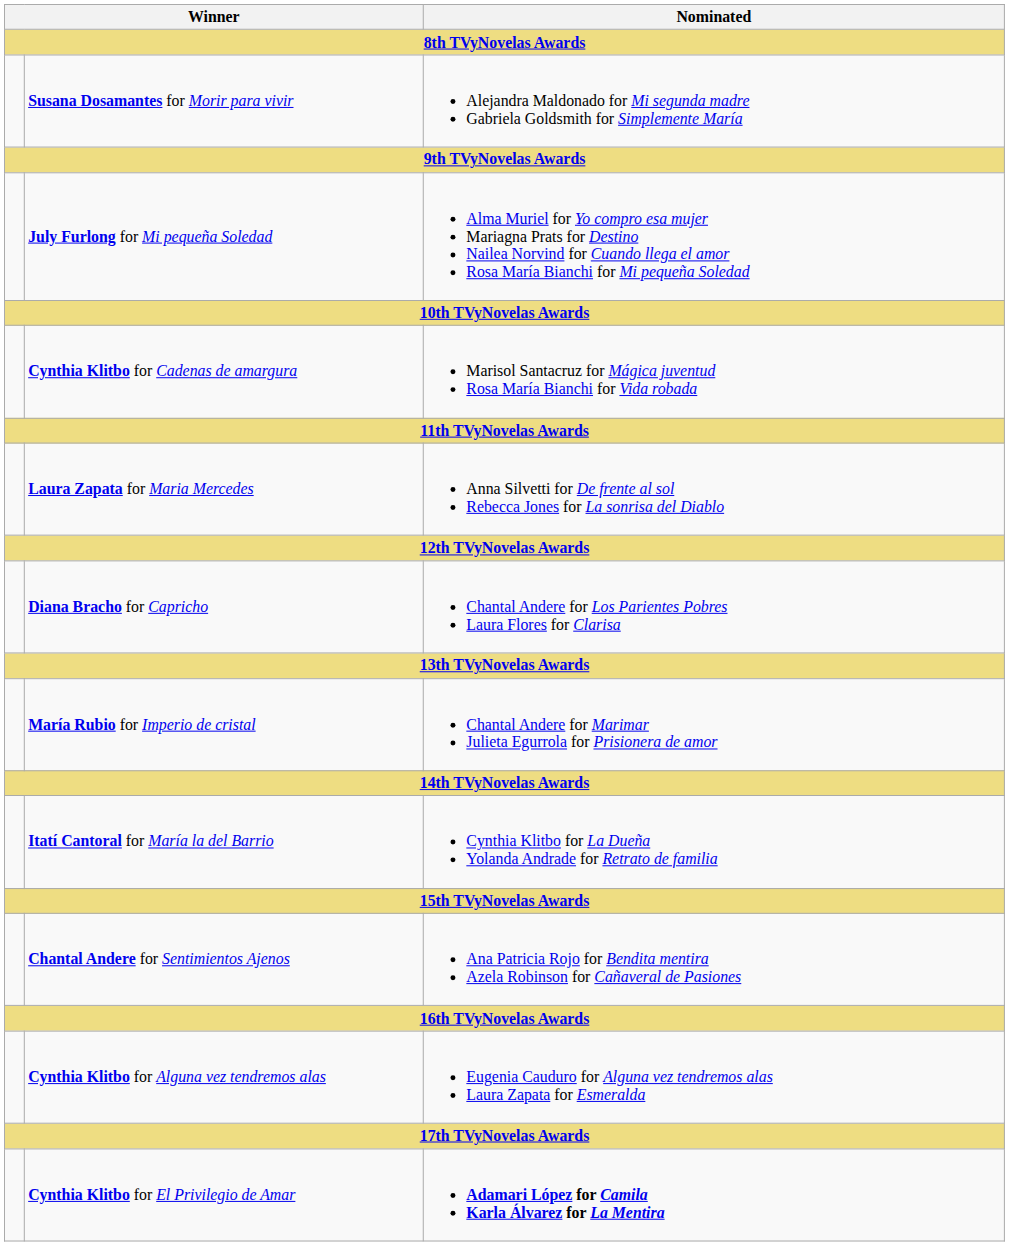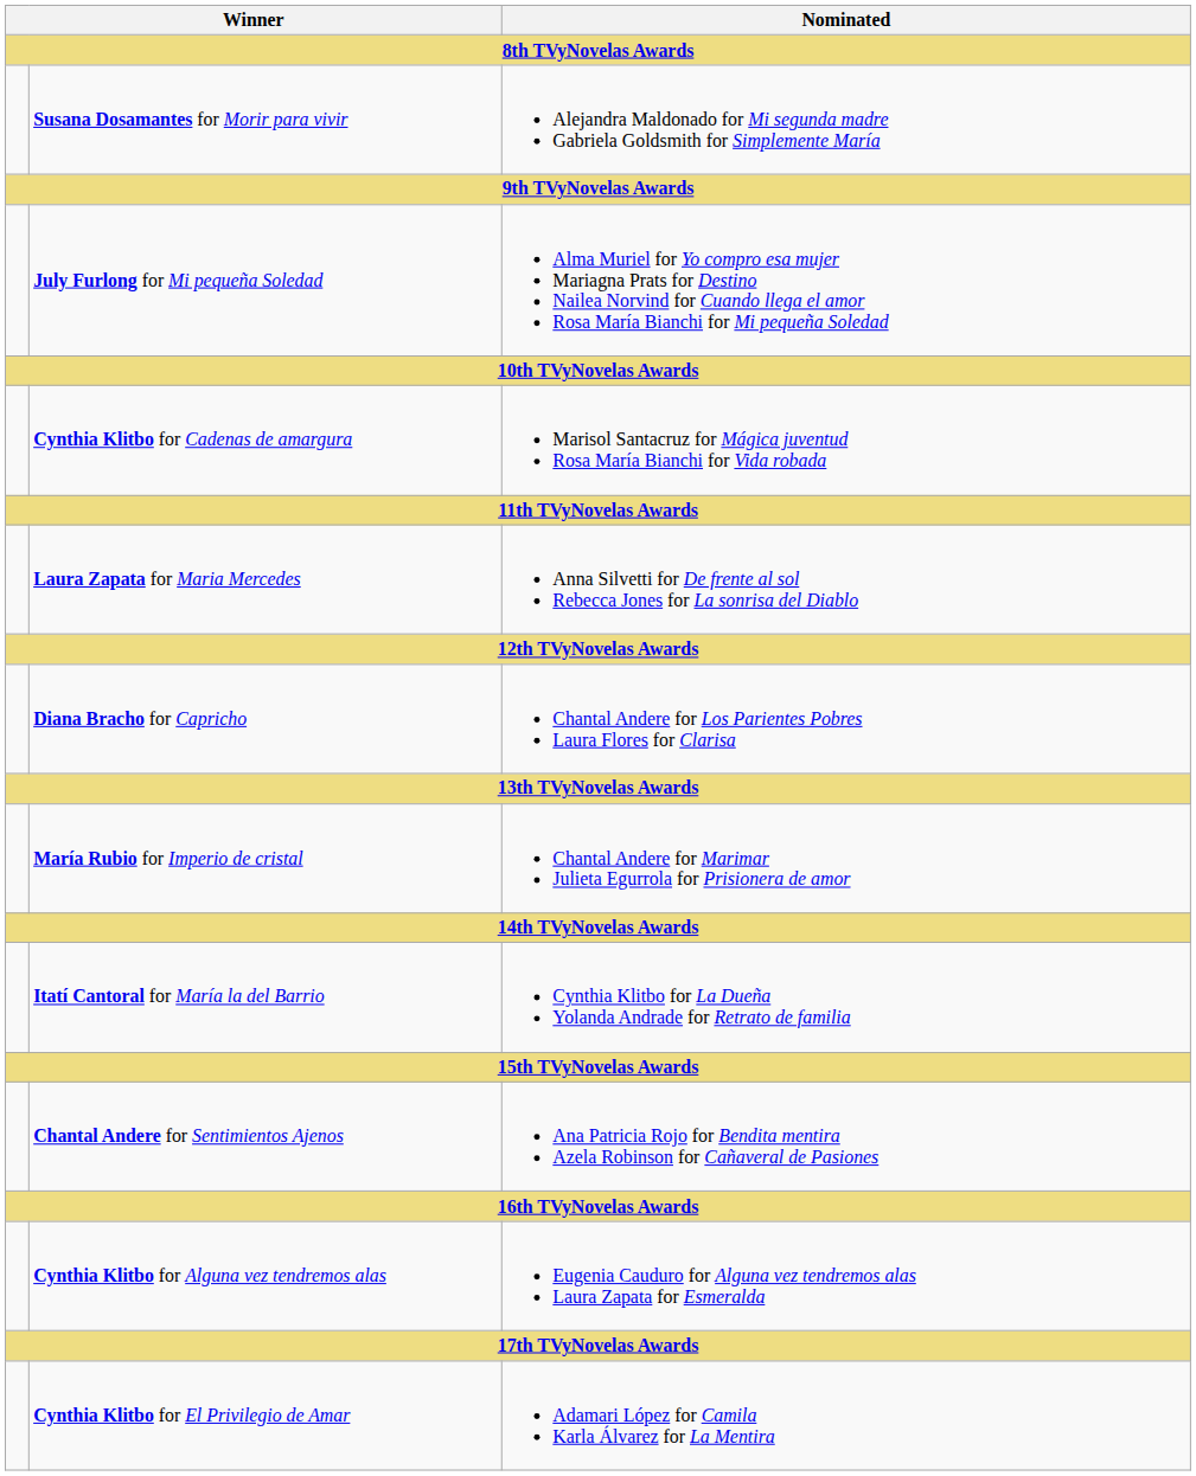Cynthia Klitbo for El Privilegio de Amar | Nominated: bold -> normal
